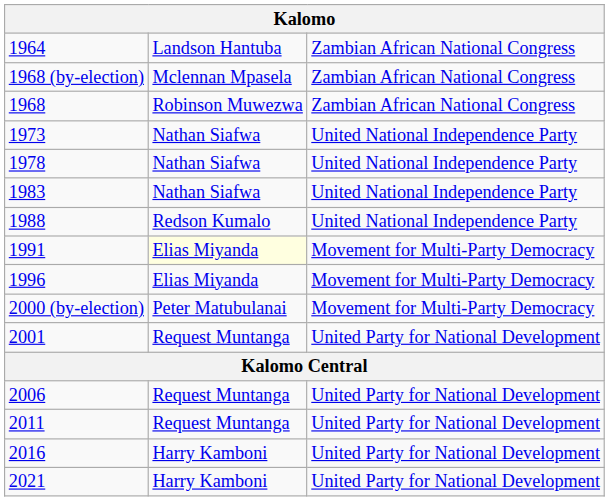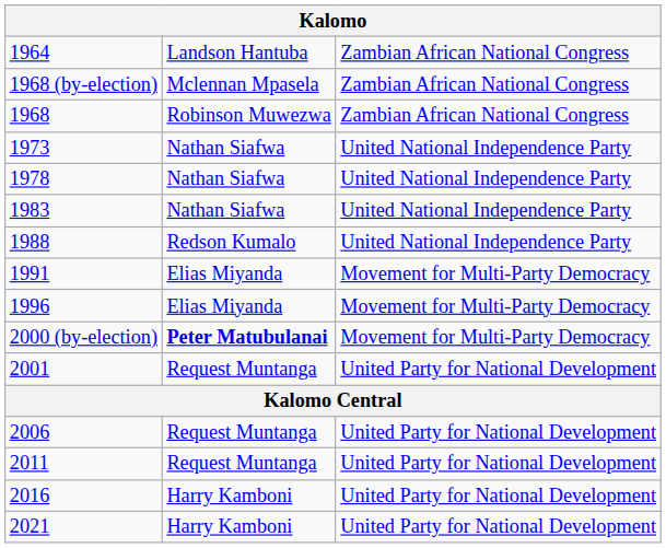1991 | column 2: lightyellow background -> no background
2000 (by-election) | column 2: normal -> bold
